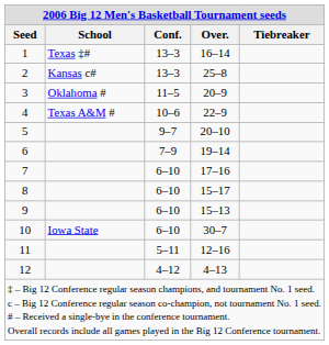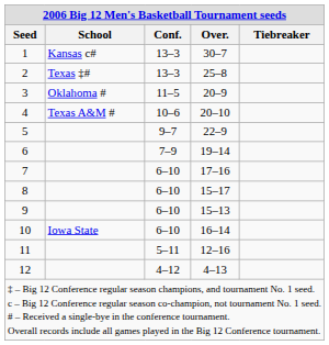1 | School: Texas ‡# -> Kansas c#
1 | Over.: 16–14 -> 30–7
2 | School: Kansas c# -> Texas ‡#
4 | Over.: 22–9 -> 20–10
5 | Over.: 20–10 -> 22–9
10 | Over.: 30–7 -> 16–14
